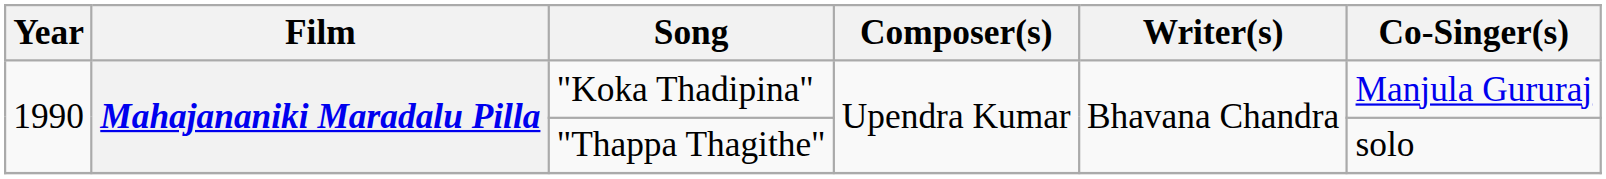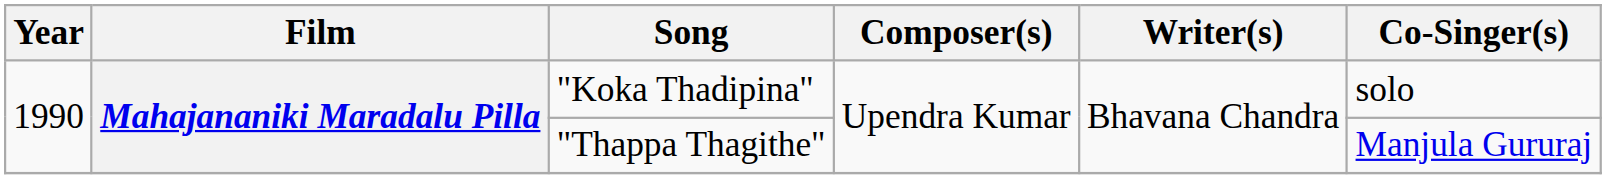"Koka Thadipina" | Co-Singer(s): Manjula Gururaj -> solo
"Thappa Thagithe" | Co-Singer(s): solo -> Manjula Gururaj
